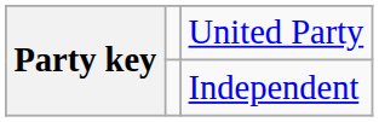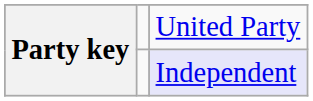Party key / Independent | column 3: no background -> lavender background
